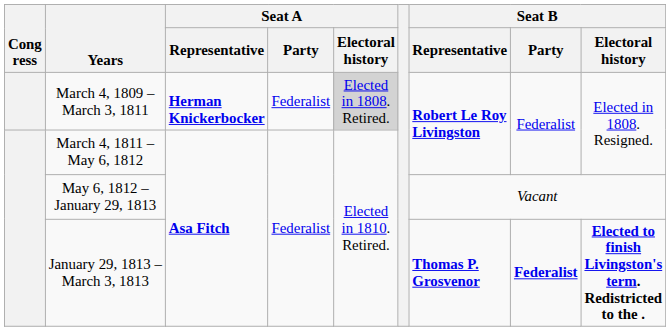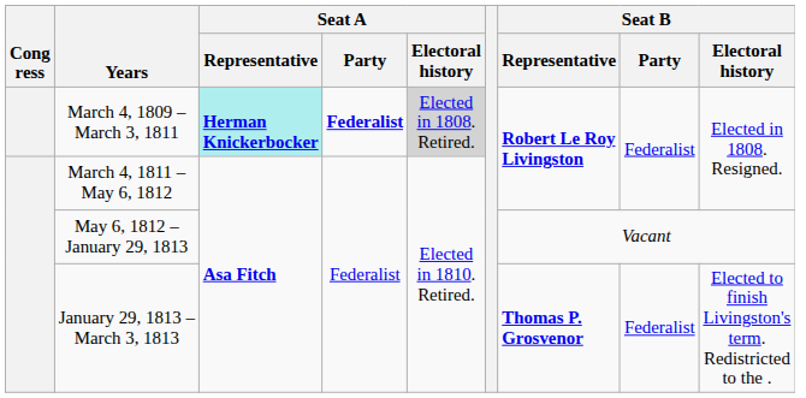March 4, 1809 – March 3, 1811 | Seat A / Representative: no background -> paleturquoise background
March 4, 1809 – March 3, 1811 | Seat A / Party: normal -> bold
January 29, 1813 – March 3, 1813 | Seat B / Party: bold -> normal
January 29, 1813 – March 3, 1813 | Seat B / Electoral history: bold -> normal
